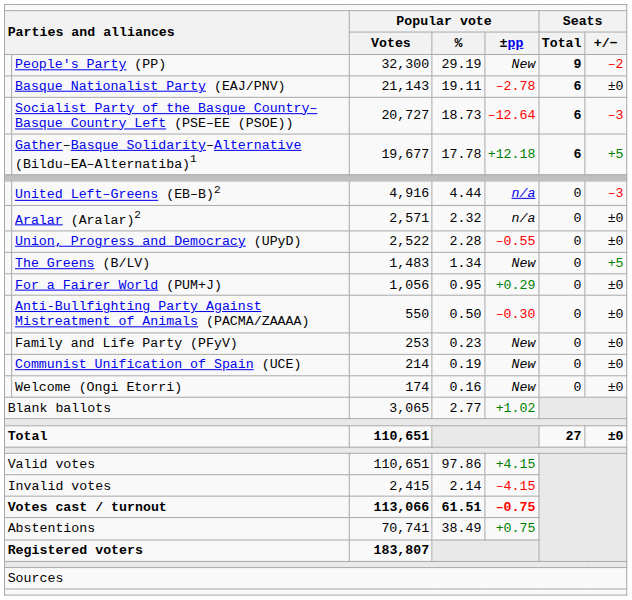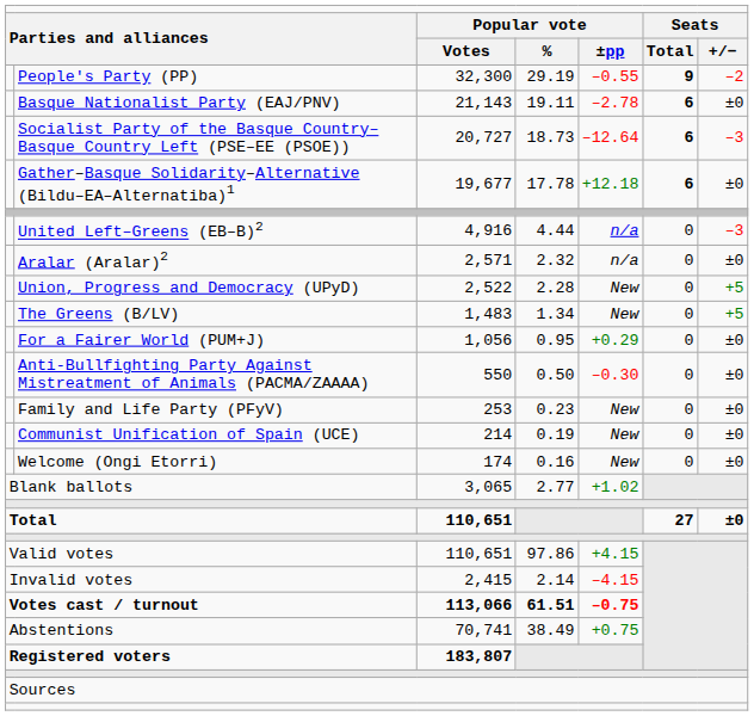People's Party (PP) | column 5: New -> –0.55
Gather–Basque Solidarity–Alternative (Bildu–EA–Alternatiba)1 | column 7: +5 -> ±0
Union, Progress and Democracy (UPyD) | column 5: –0.55 -> New
Union, Progress and Democracy (UPyD) | column 7: ±0 -> +5
